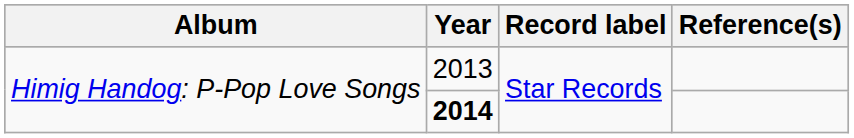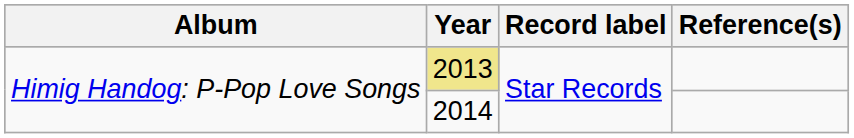2013 | Year: no background -> khaki background
2014 | Year: bold -> normal
